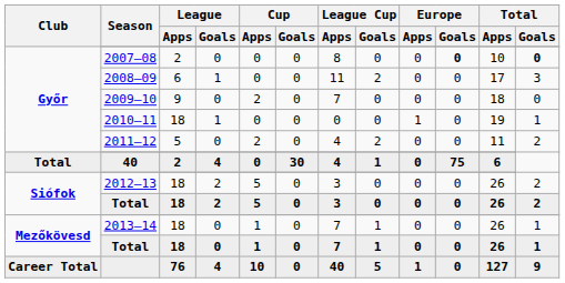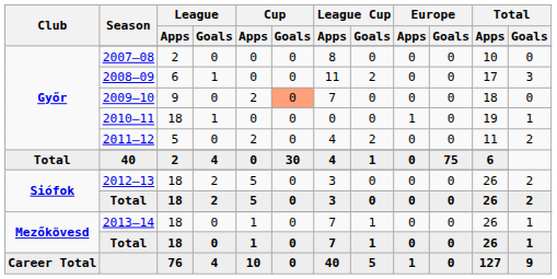2007–08 | Europe / Goals: bold -> normal
2007–08 | Total / Goals: bold -> normal
2009–10 | Cup / Goals: no background -> lightsalmon background
